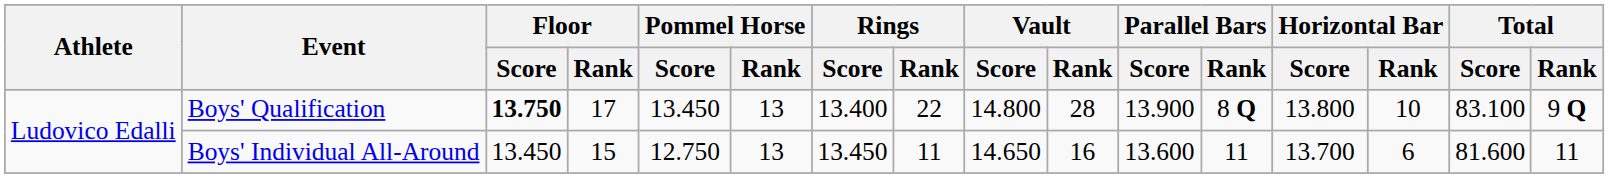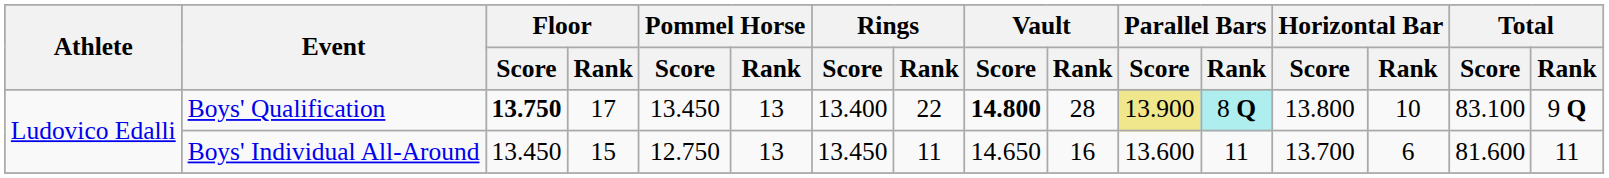Boys' Qualification | Vault / Score: normal -> bold
Boys' Qualification | Parallel Bars / Score: no background -> khaki background
Boys' Qualification | Parallel Bars / Rank: no background -> paleturquoise background
